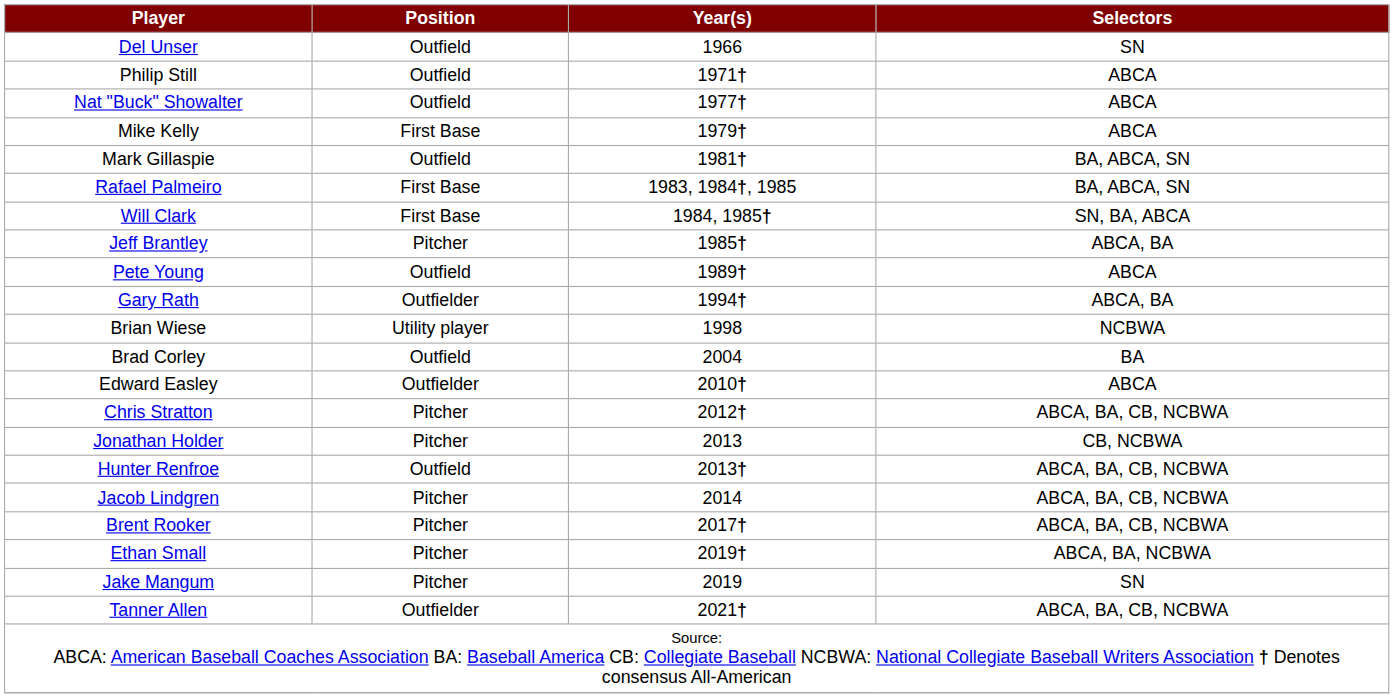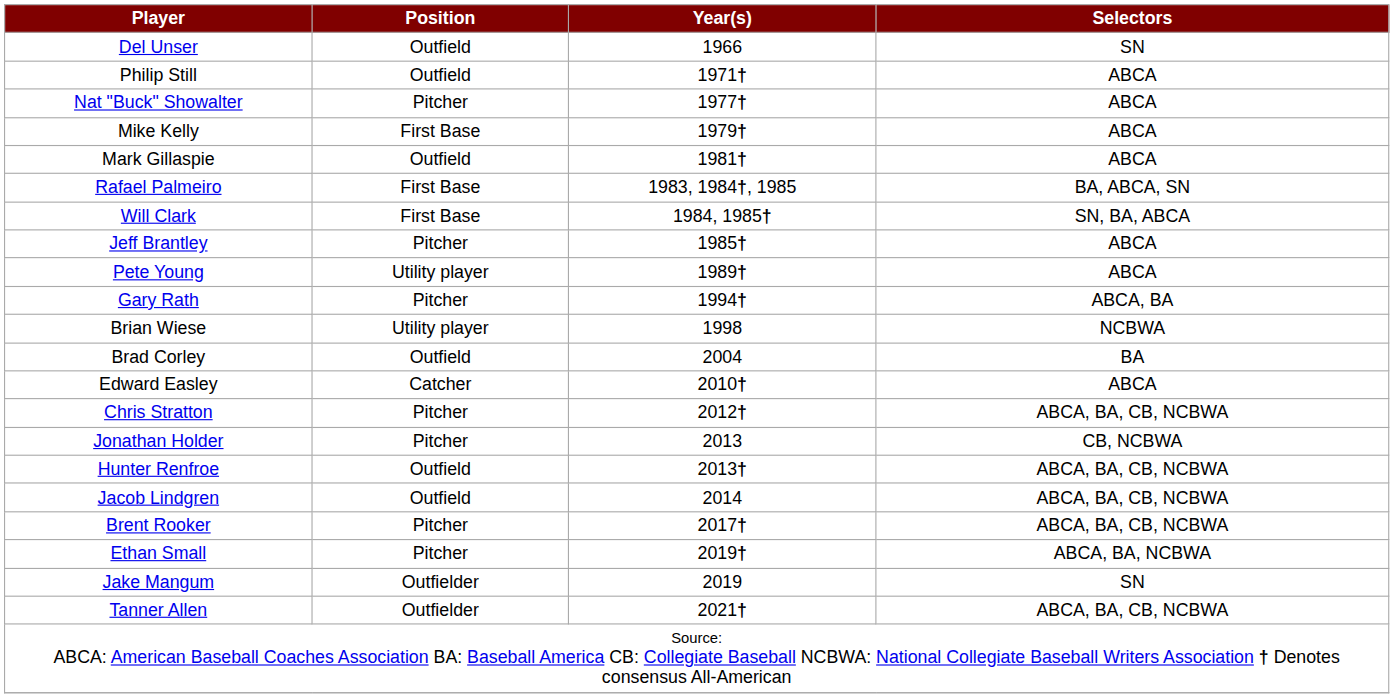Nat "Buck" Showalter | Position: Outfield -> Pitcher
Mark Gillaspie | Selectors: BA, ABCA, SN -> ABCA
Jeff Brantley | Selectors: ABCA, BA -> ABCA
Pete Young | Position: Outfield -> Utility player
Gary Rath | Position: Outfielder -> Pitcher
Edward Easley | Position: Outfielder -> Catcher
Jacob Lindgren | Position: Pitcher -> Outfield
Jake Mangum | Position: Pitcher -> Outfielder
